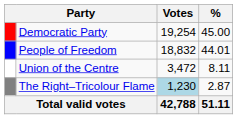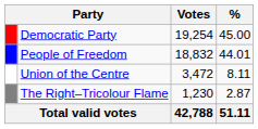The Right–Tricolour Flame | Votes: lightblue background -> no background
